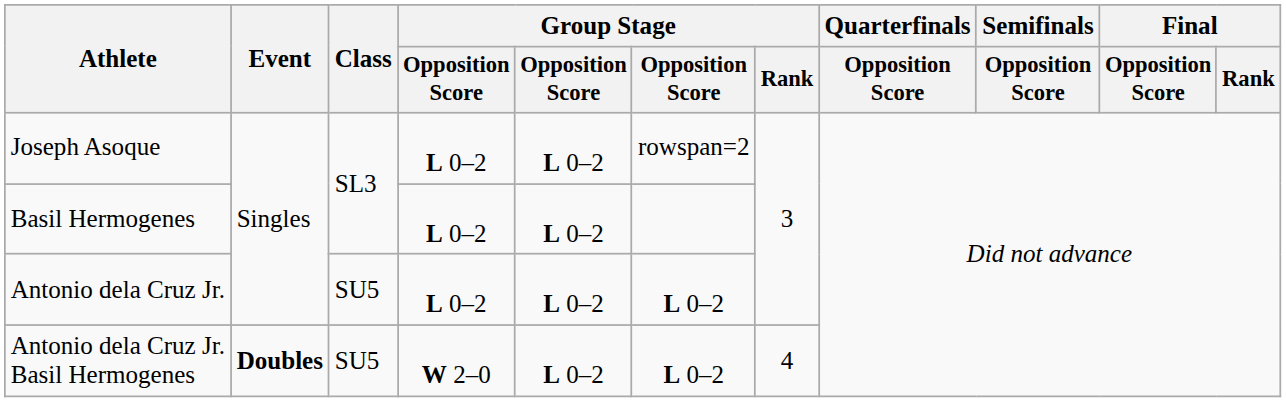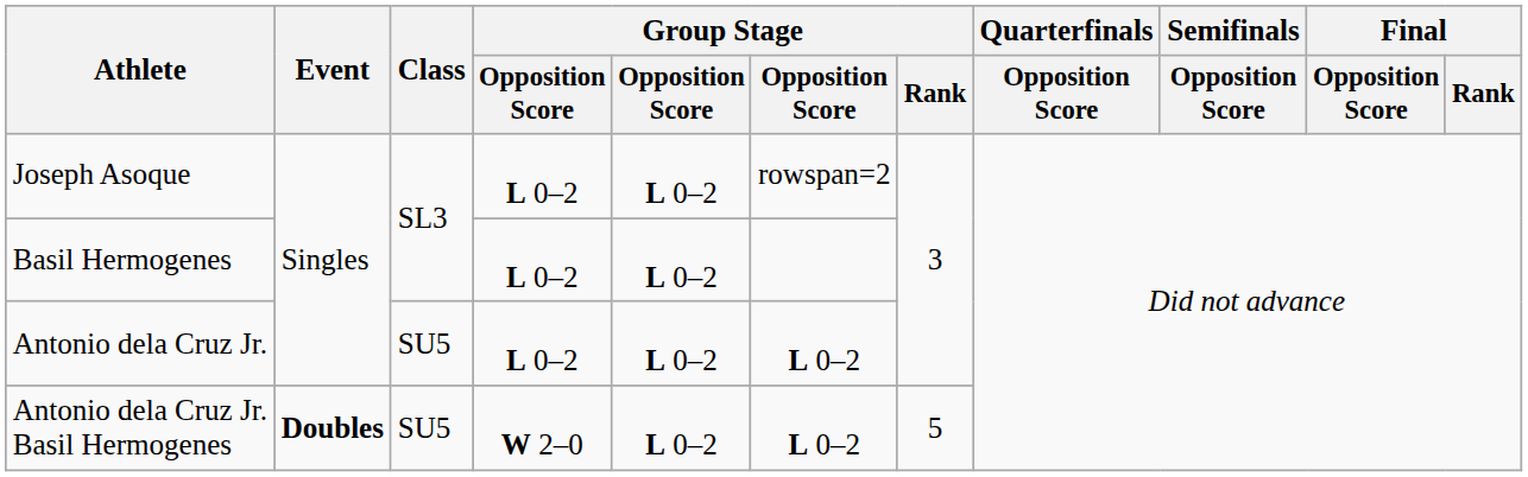Antonio dela Cruz Jr. Basil Hermogenes | Group Stage / Rank: 4 -> 5
